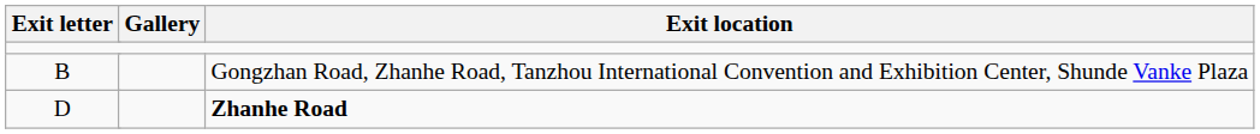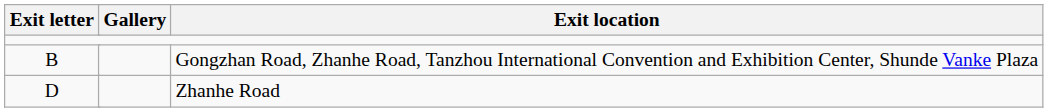Zhanhe Road | Exit location: bold -> normal
